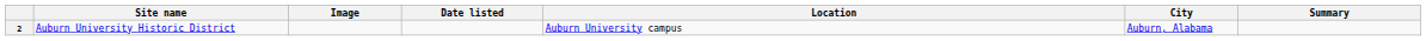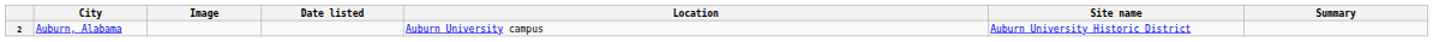columns swapped: Site name <-> City
